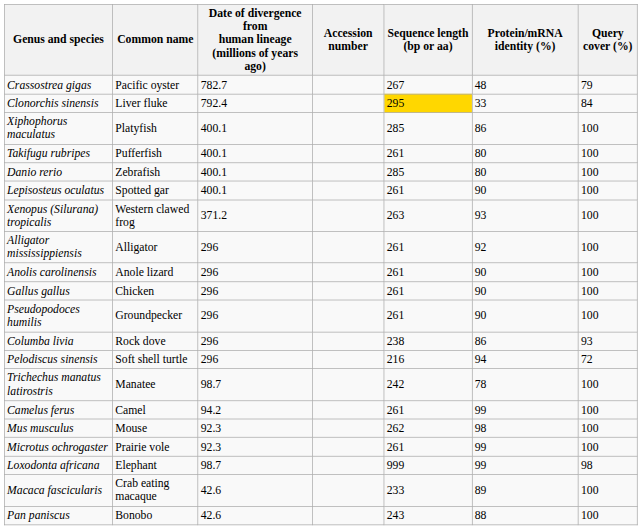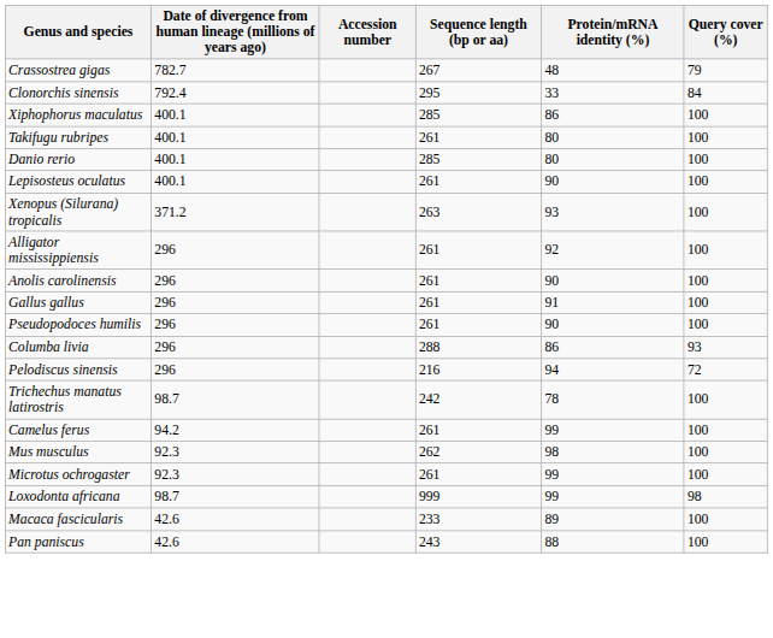- column: Common name | Pacific oyster | Liver fluke | Platyfish | Pufferfish | Zebrafish | Spotted gar | Western clawed frog | Alligator | Anole lizard | Chicken | Groundpecker | Rock dove | Soft shell turtle | Manatee | Camel | Mouse | Prairie vole | Elephant | Crab eating macaque | Bonobo
Clonorchis sinensis | Sequence length (bp or aa): gold background -> no background
Gallus gallus | Protein/mRNA identity (%): 90 -> 91
Columba livia | Sequence length (bp or aa): 238 -> 288
